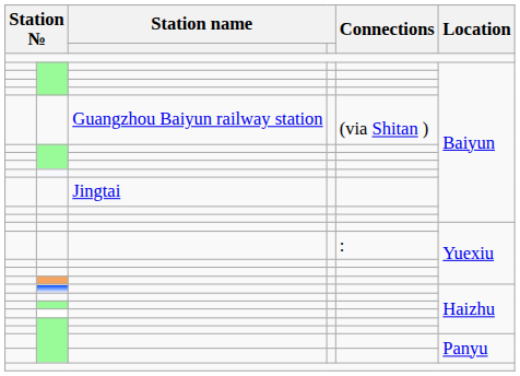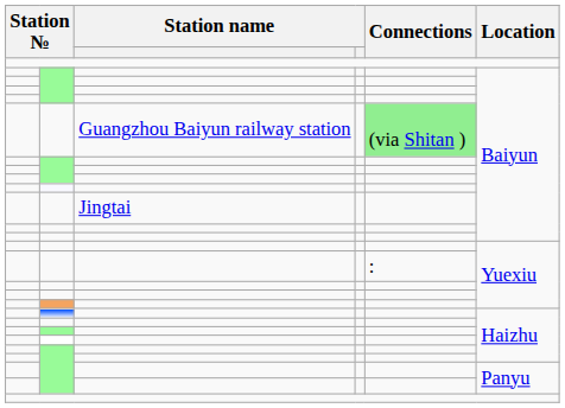Guangzhou Baiyun railway station | Connections: no background -> lightgreen background
